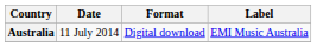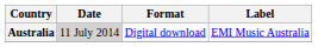Australia | Date: no background -> lightgrey background
